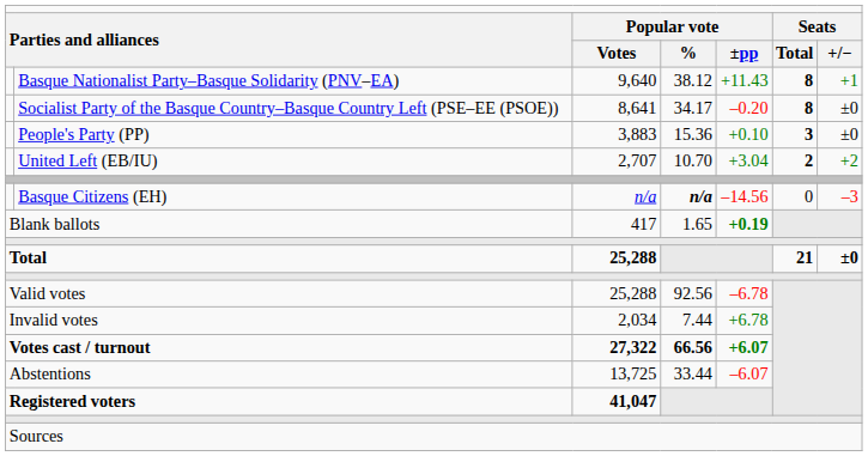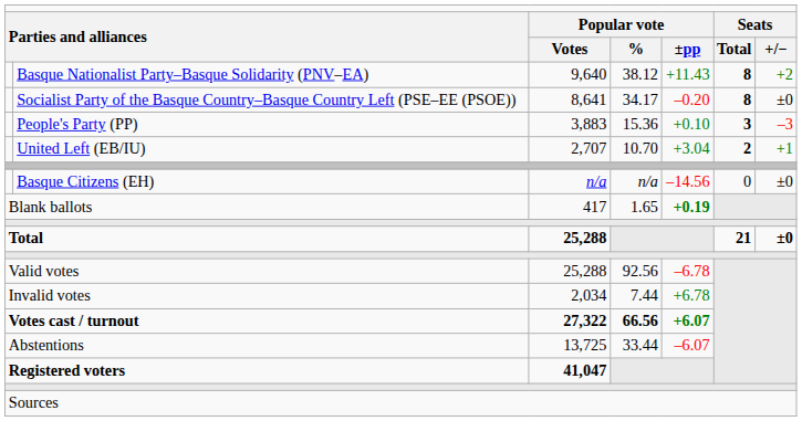Basque Nationalist Party–Basque Solidarity (PNV–EA) | column 7: +1 -> +2
People's Party (PP) | column 7: ±0 -> –3
United Left (EB/IU) | column 7: +2 -> +1
Basque Citizens (EH) | column 4: bold -> normal
Basque Citizens (EH) | column 7: –3 -> ±0
